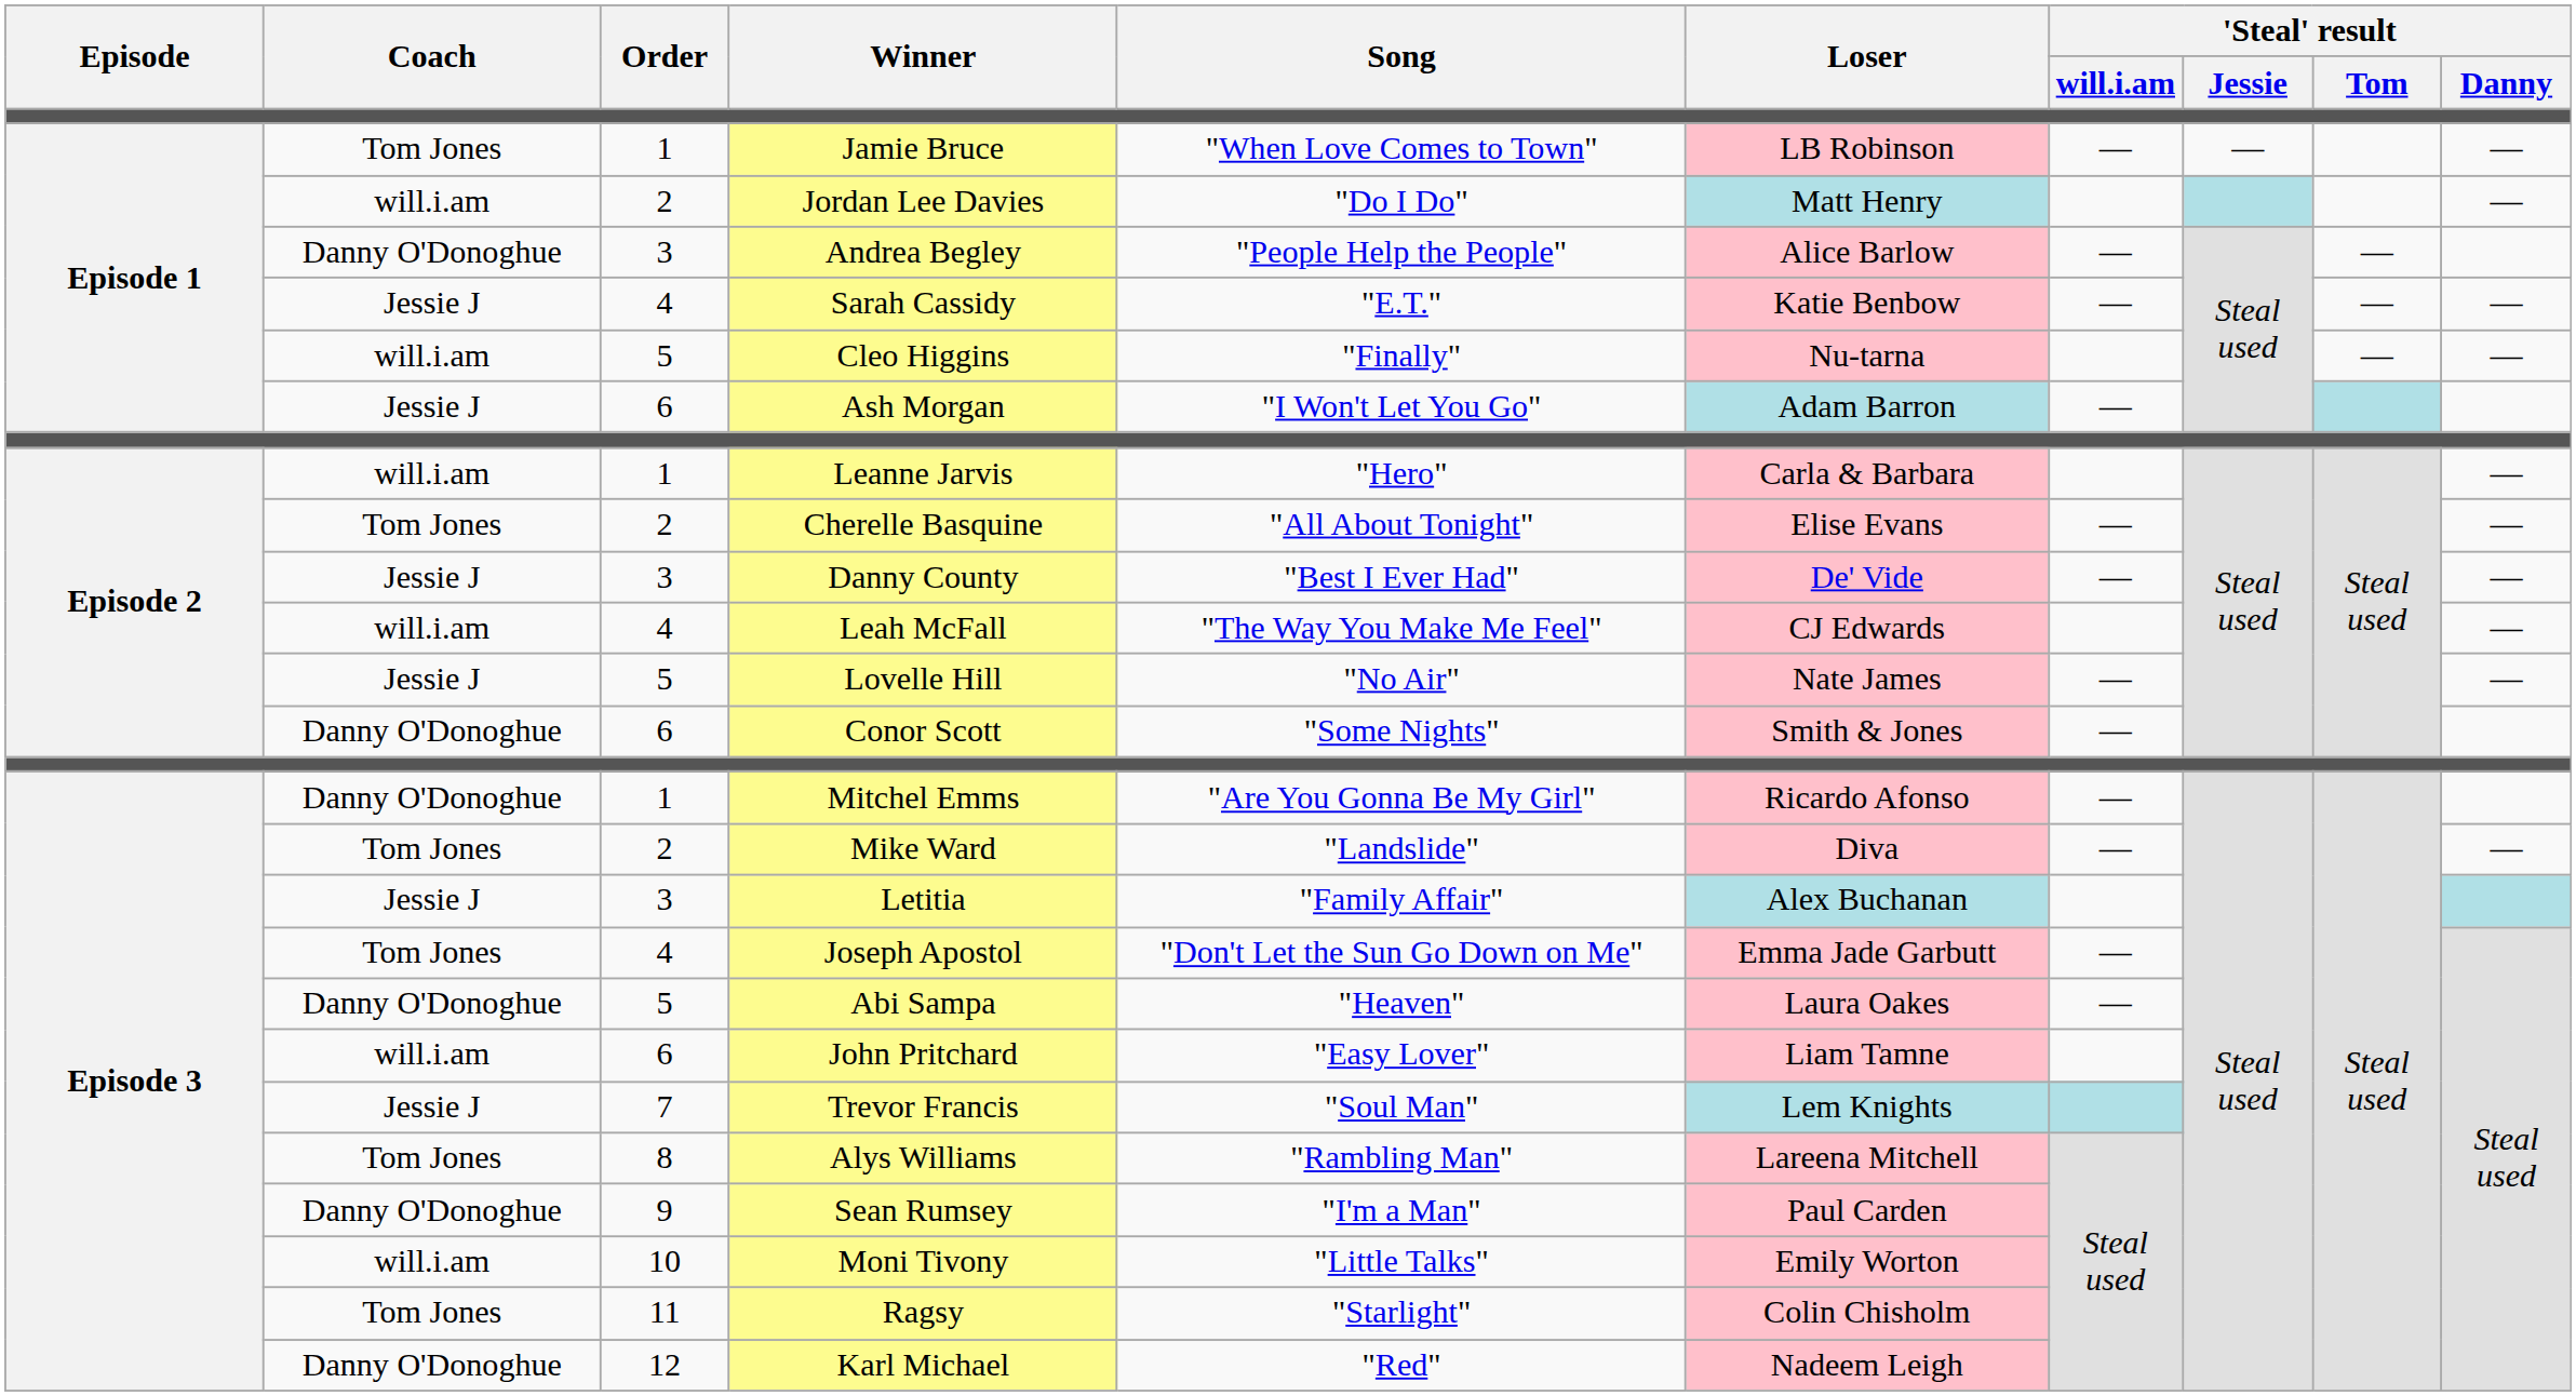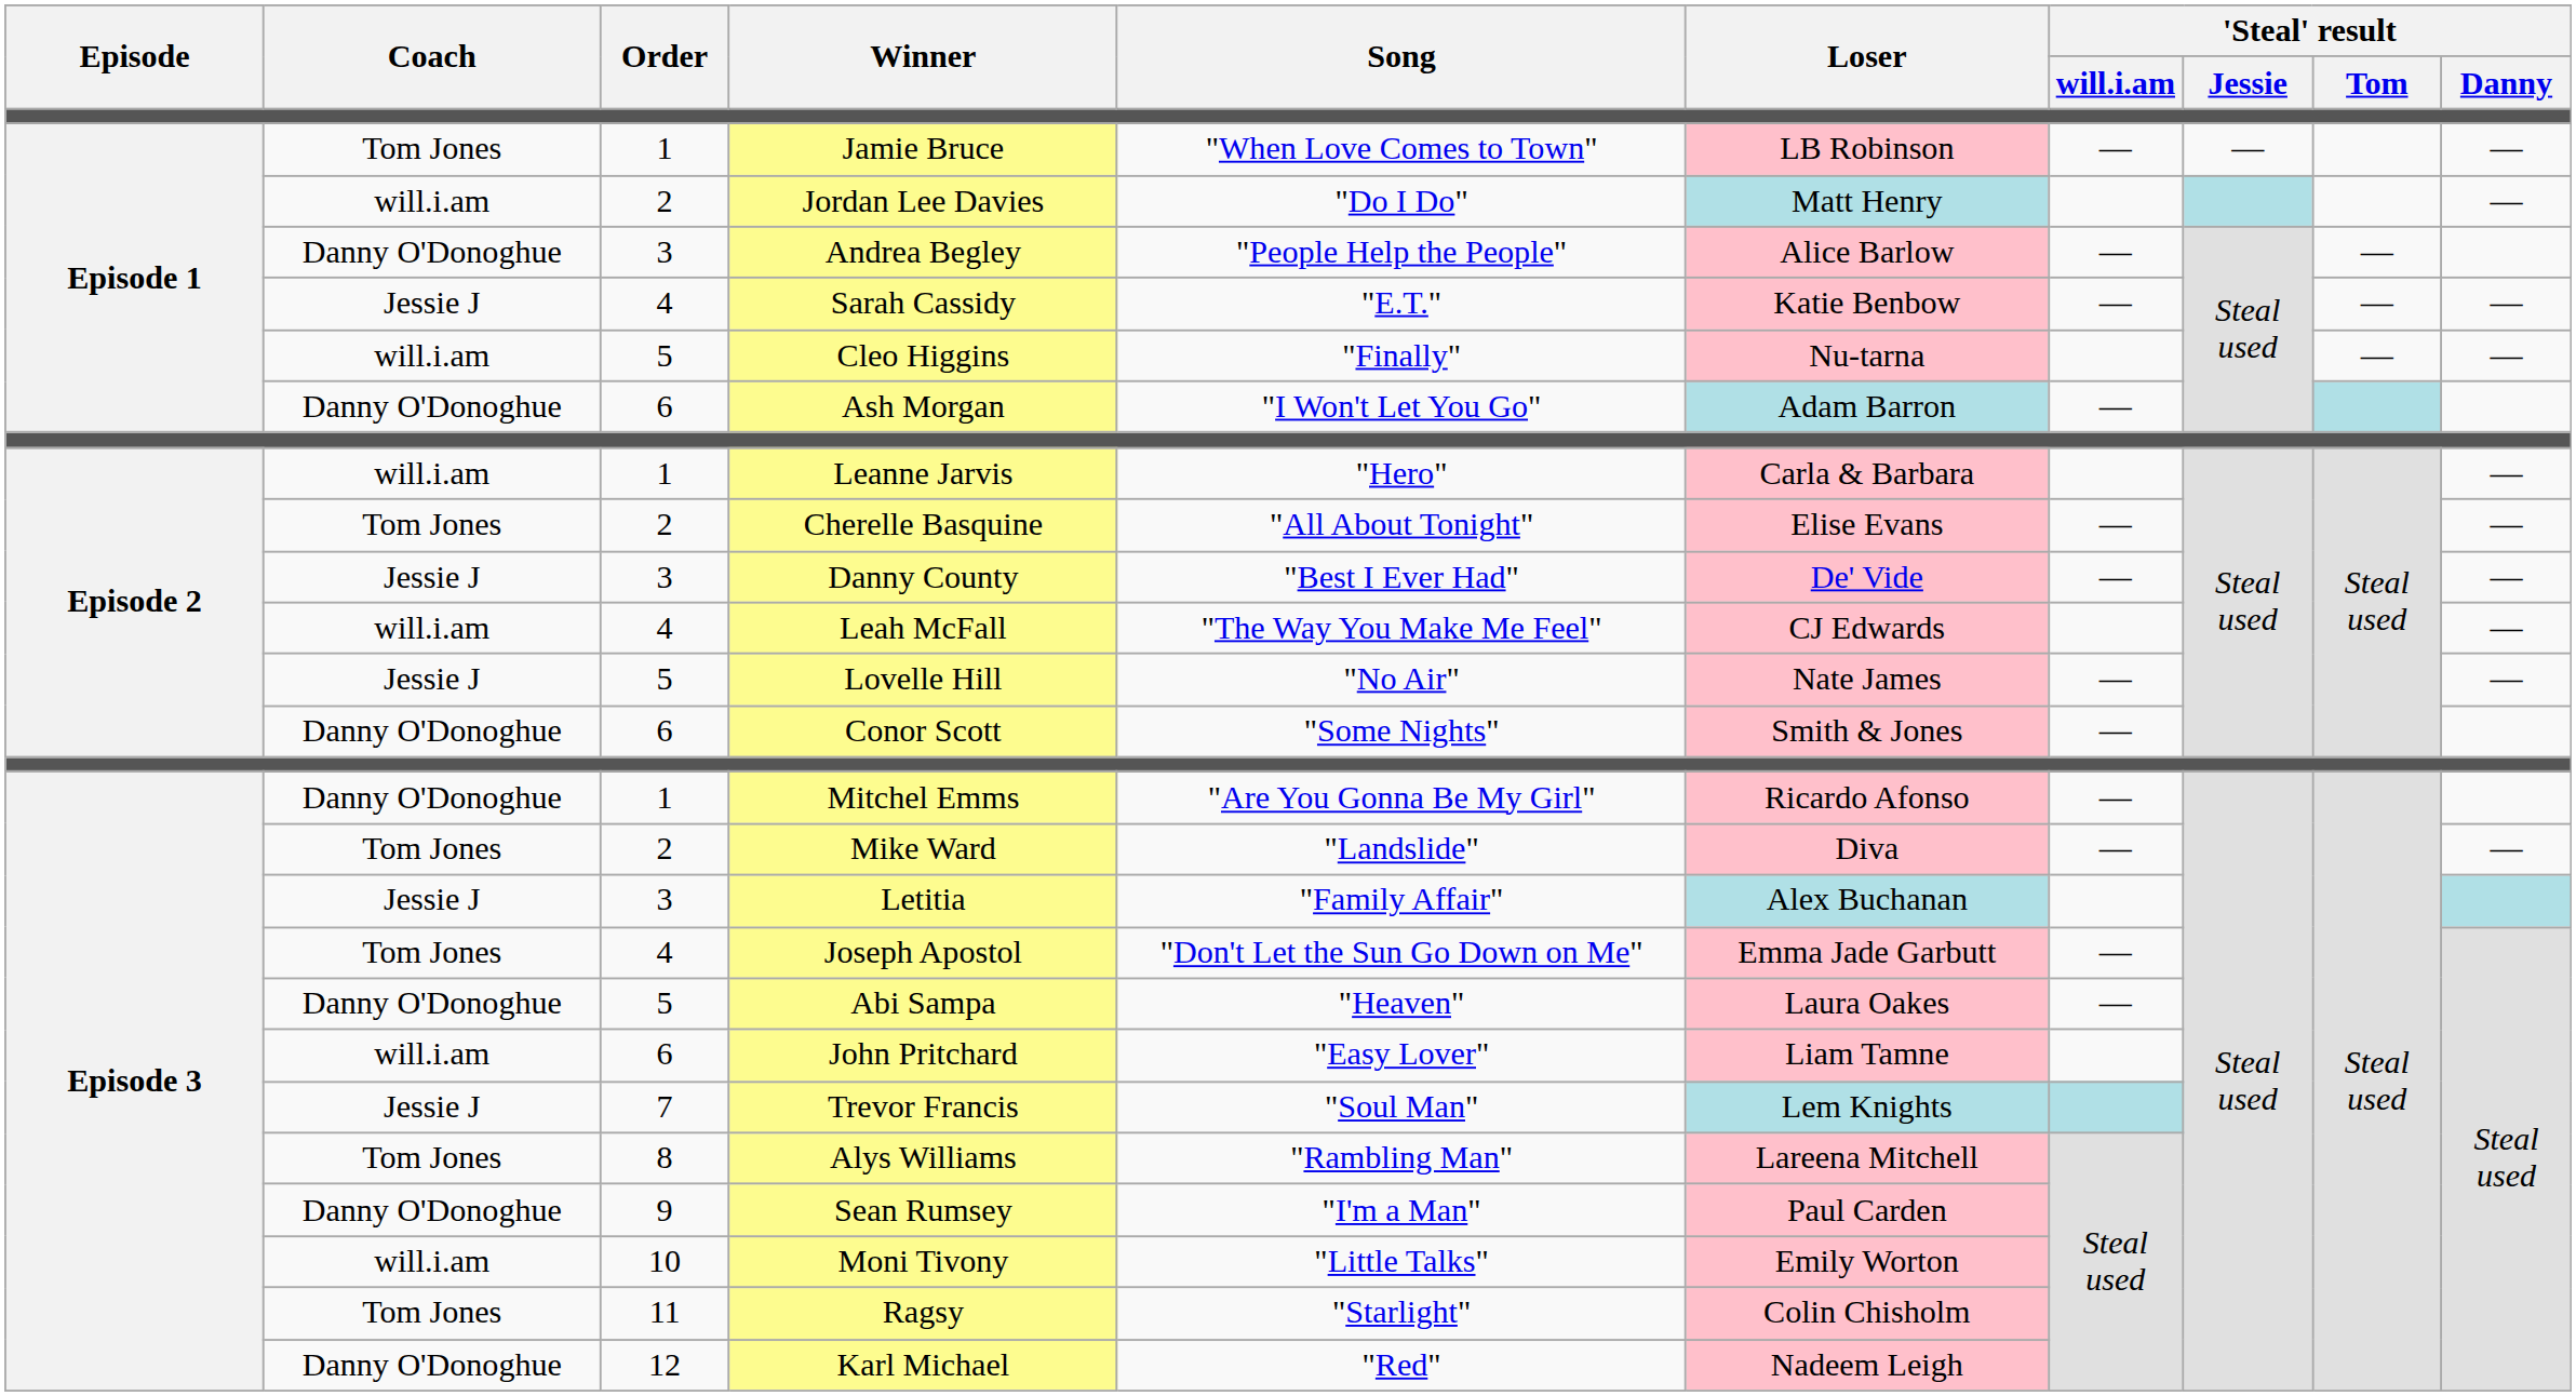Ash Morgan | Coach: Jessie J -> Danny O'Donoghue
